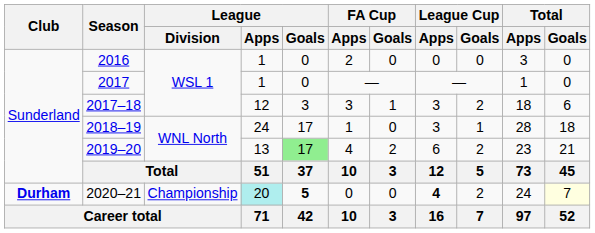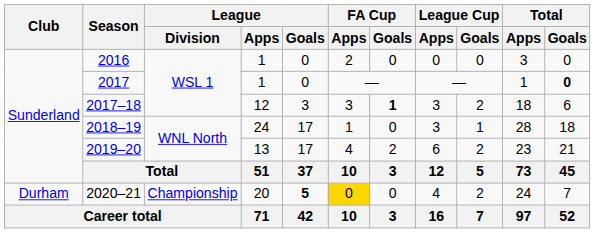2017 | Total / Goals: normal -> bold
2017–18 | FA Cup / Goals: normal -> bold
2019–20 | League / Goals: lightgreen background -> no background
2020–21 | Club: bold -> normal
2020–21 | League / Apps: paleturquoise background -> no background
2020–21 | FA Cup / Apps: no background -> gold background
2020–21 | League Cup / Apps: bold -> normal
2020–21 | Total / Goals: lightyellow background -> no background
